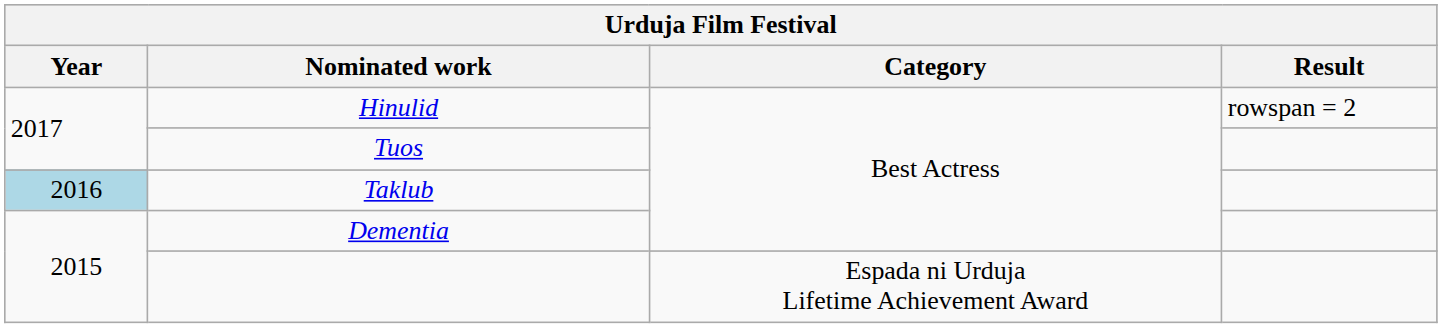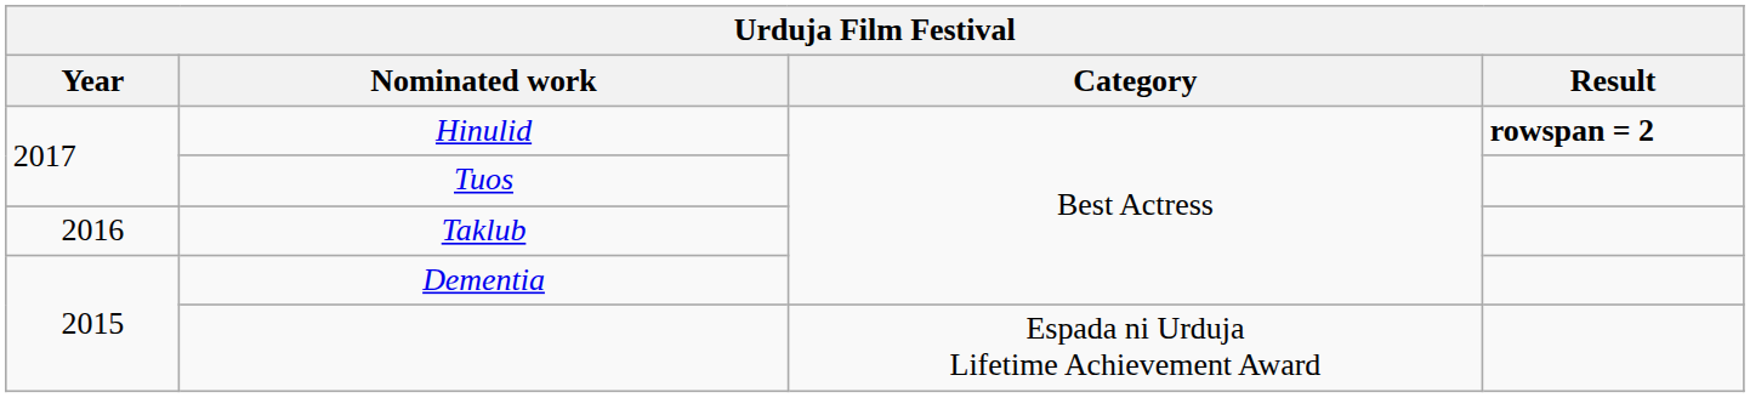Hinulid | Result: normal -> bold
Taklub | Year: lightblue background -> no background
